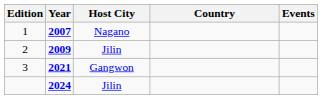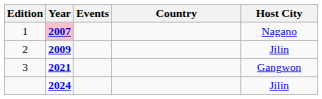columns swapped: Host City <-> Events
1 | Year: no background -> pink background
